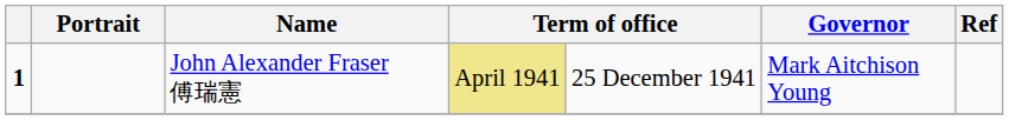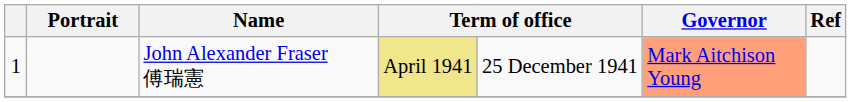John Alexander Fraser 傅瑞憲 | column 1: bold -> normal
John Alexander Fraser 傅瑞憲 | Governor: no background -> lightsalmon background
